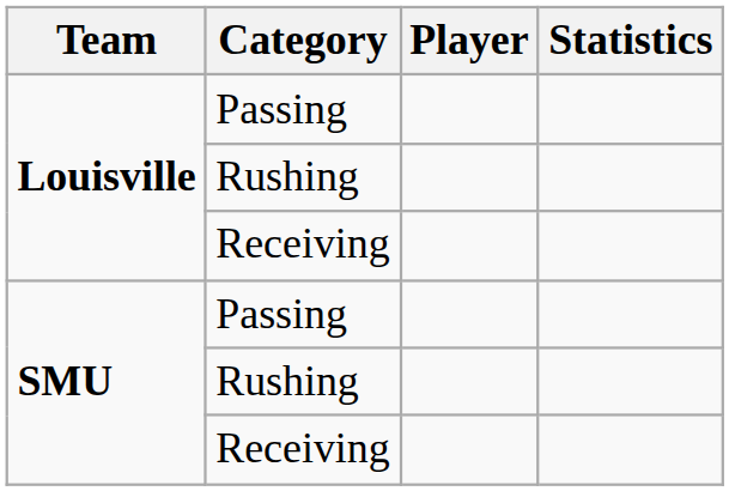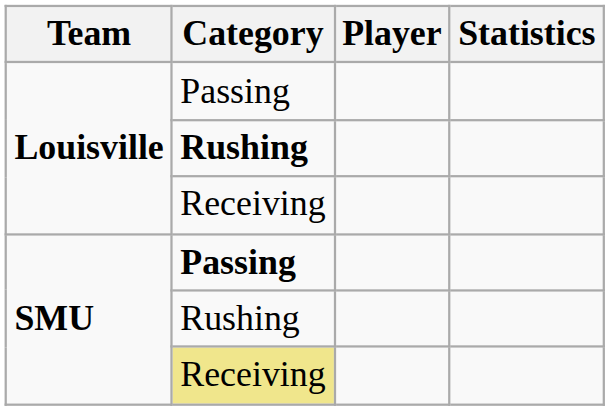Louisville / Rushing | Category: normal -> bold
SMU / Passing | Category: normal -> bold
SMU / Receiving | Category: no background -> khaki background
